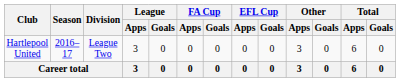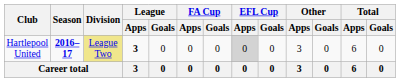Hartlepool United | Season: normal -> bold
Hartlepool United | Division: no background -> khaki background
Hartlepool United | League / Apps: normal -> bold
Hartlepool United | EFL Cup / Apps: no background -> lightgrey background
